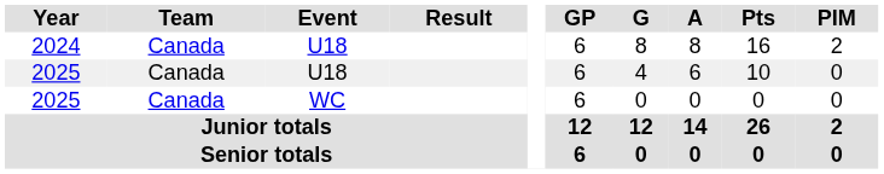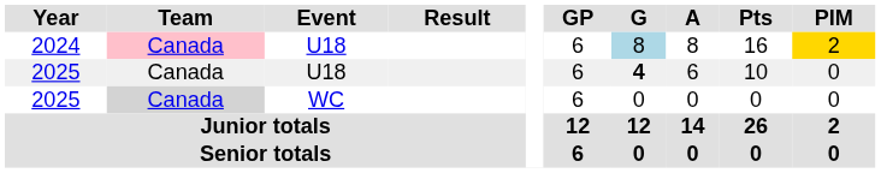2024 | Team: no background -> pink background
2024 | G: no background -> lightblue background
2024 | PIM: no background -> gold background
2025 / U18 | G: normal -> bold
2025 / WC | Team: no background -> lightgrey background
